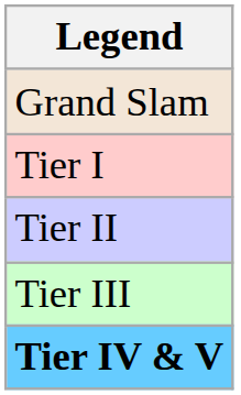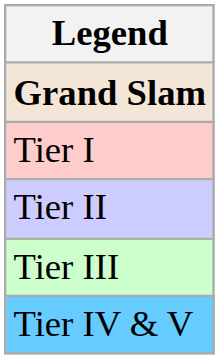row 2 | column 1: normal -> bold
row 6 | column 1: bold -> normal
